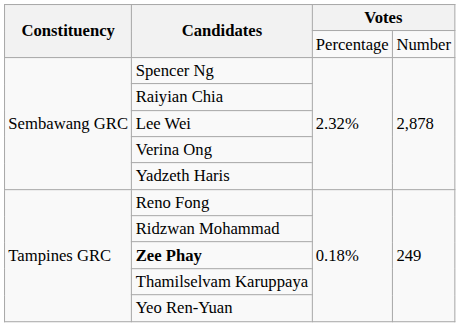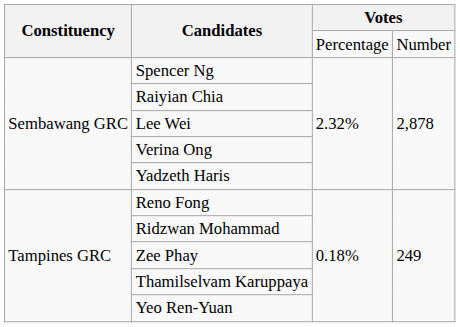Zee Phay | Candidates: bold -> normal
